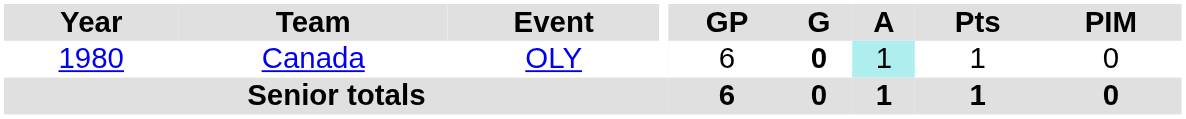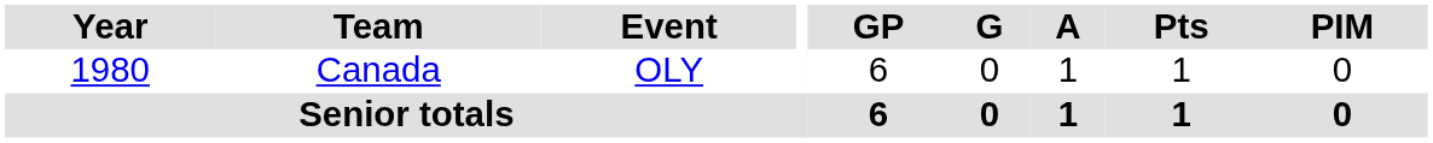Canada | G: bold -> normal
Canada | A: paleturquoise background -> no background
